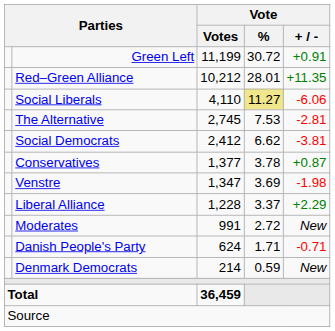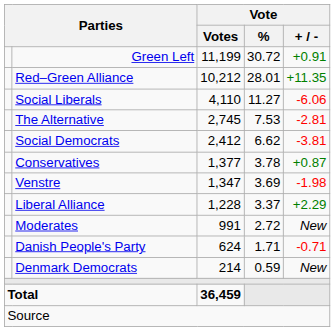Social Liberals | Vote / %: khaki background -> no background
